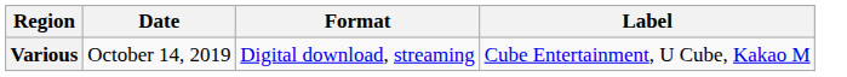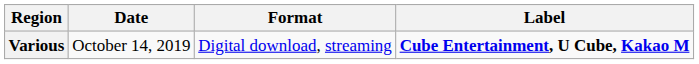Various | Label: normal -> bold
